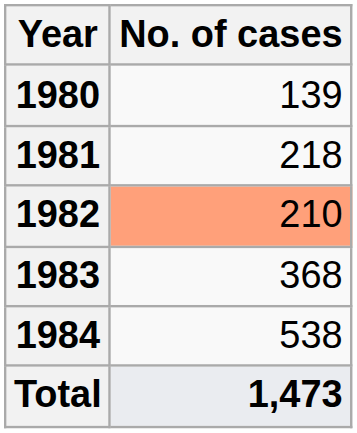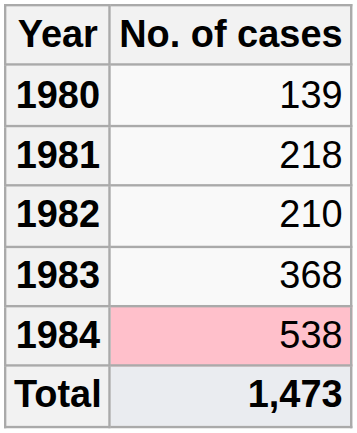1982 | No. of cases: lightsalmon background -> no background
1984 | No. of cases: no background -> pink background
